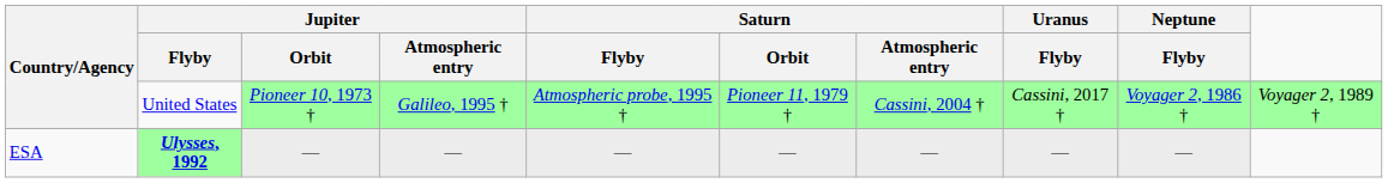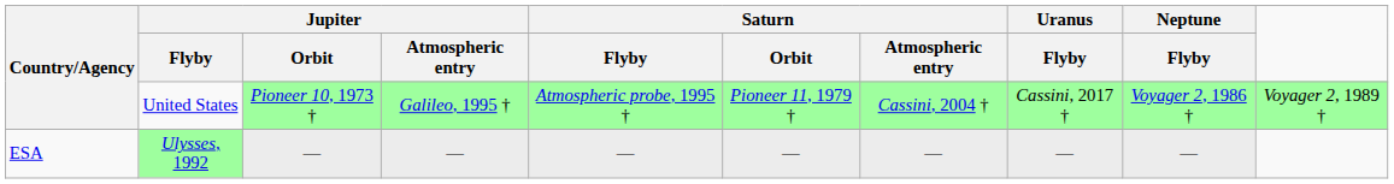ESA | Jupiter / Flyby: bold -> normal
